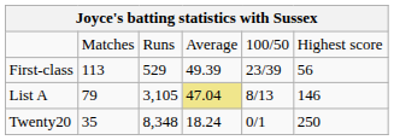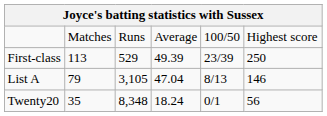First-class | column 6: 56 -> 250
List A | column 4: khaki background -> no background
Twenty20 | column 6: 250 -> 56
